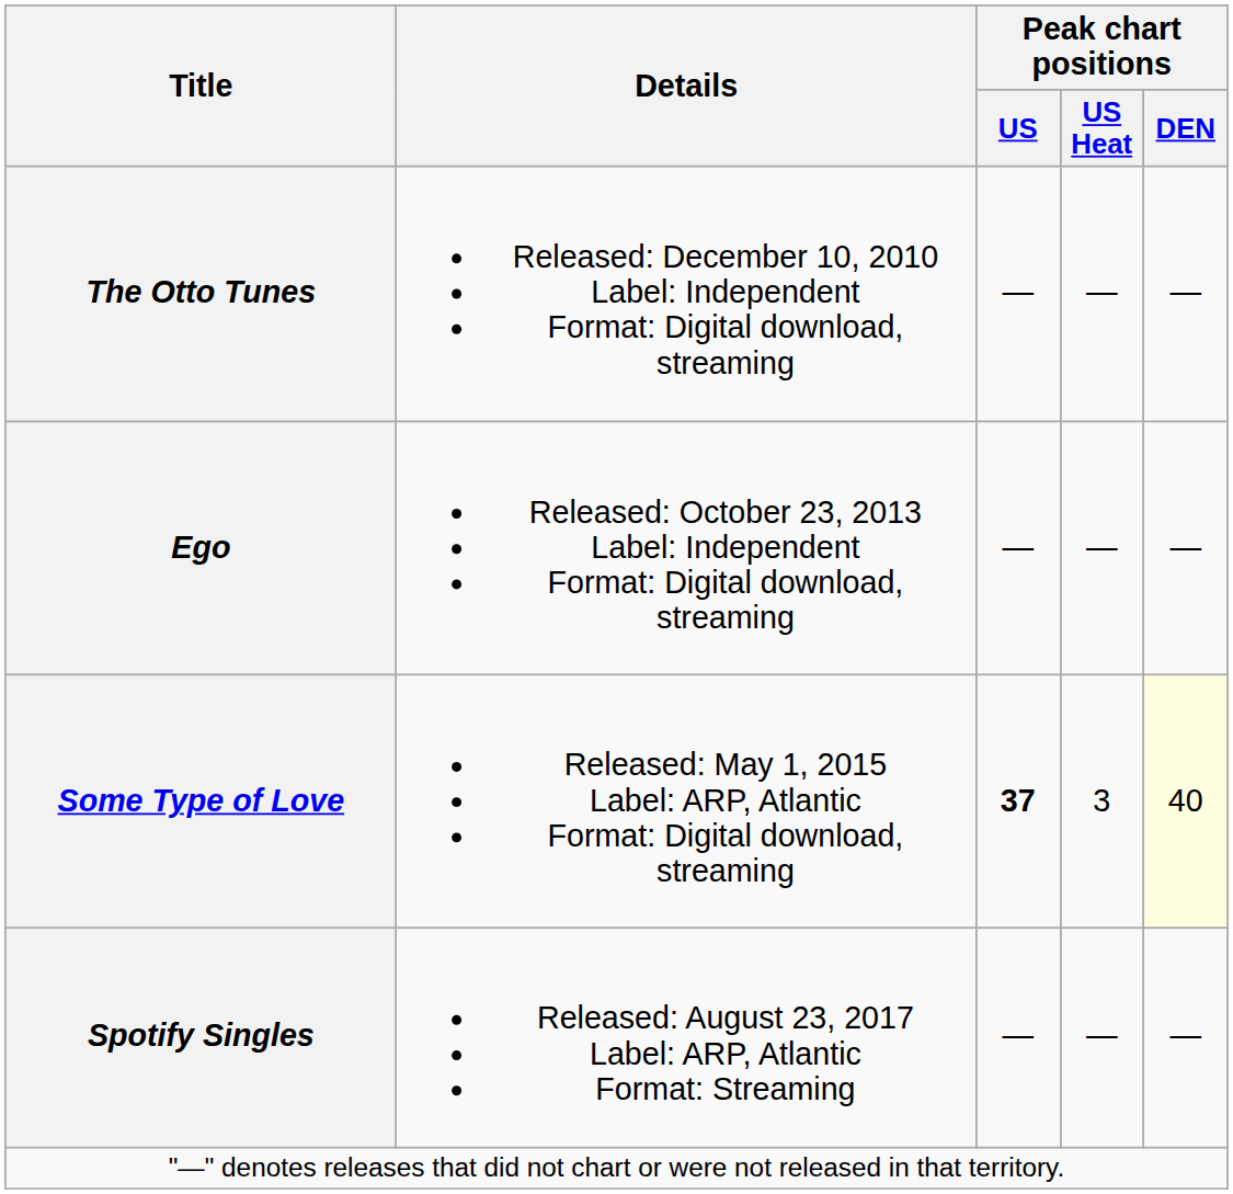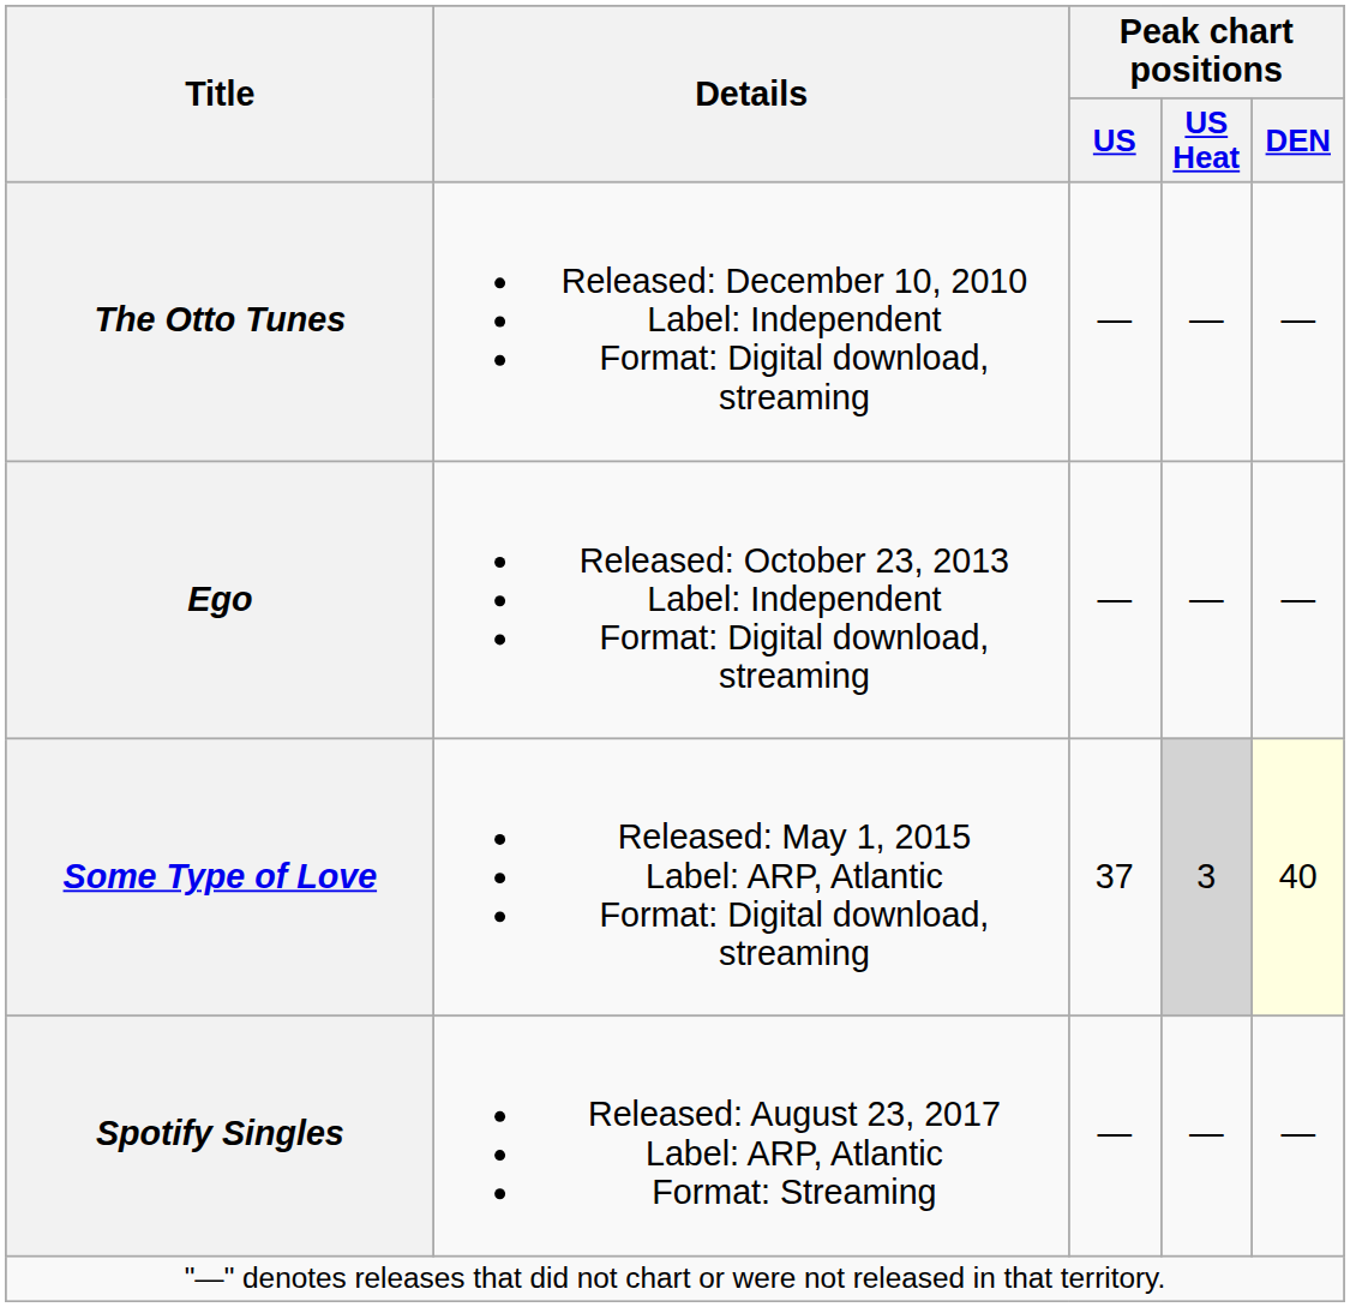Some Type of Love | Peak chart positions / US: bold -> normal
Some Type of Love | Peak chart positions / US Heat: no background -> lightgrey background
